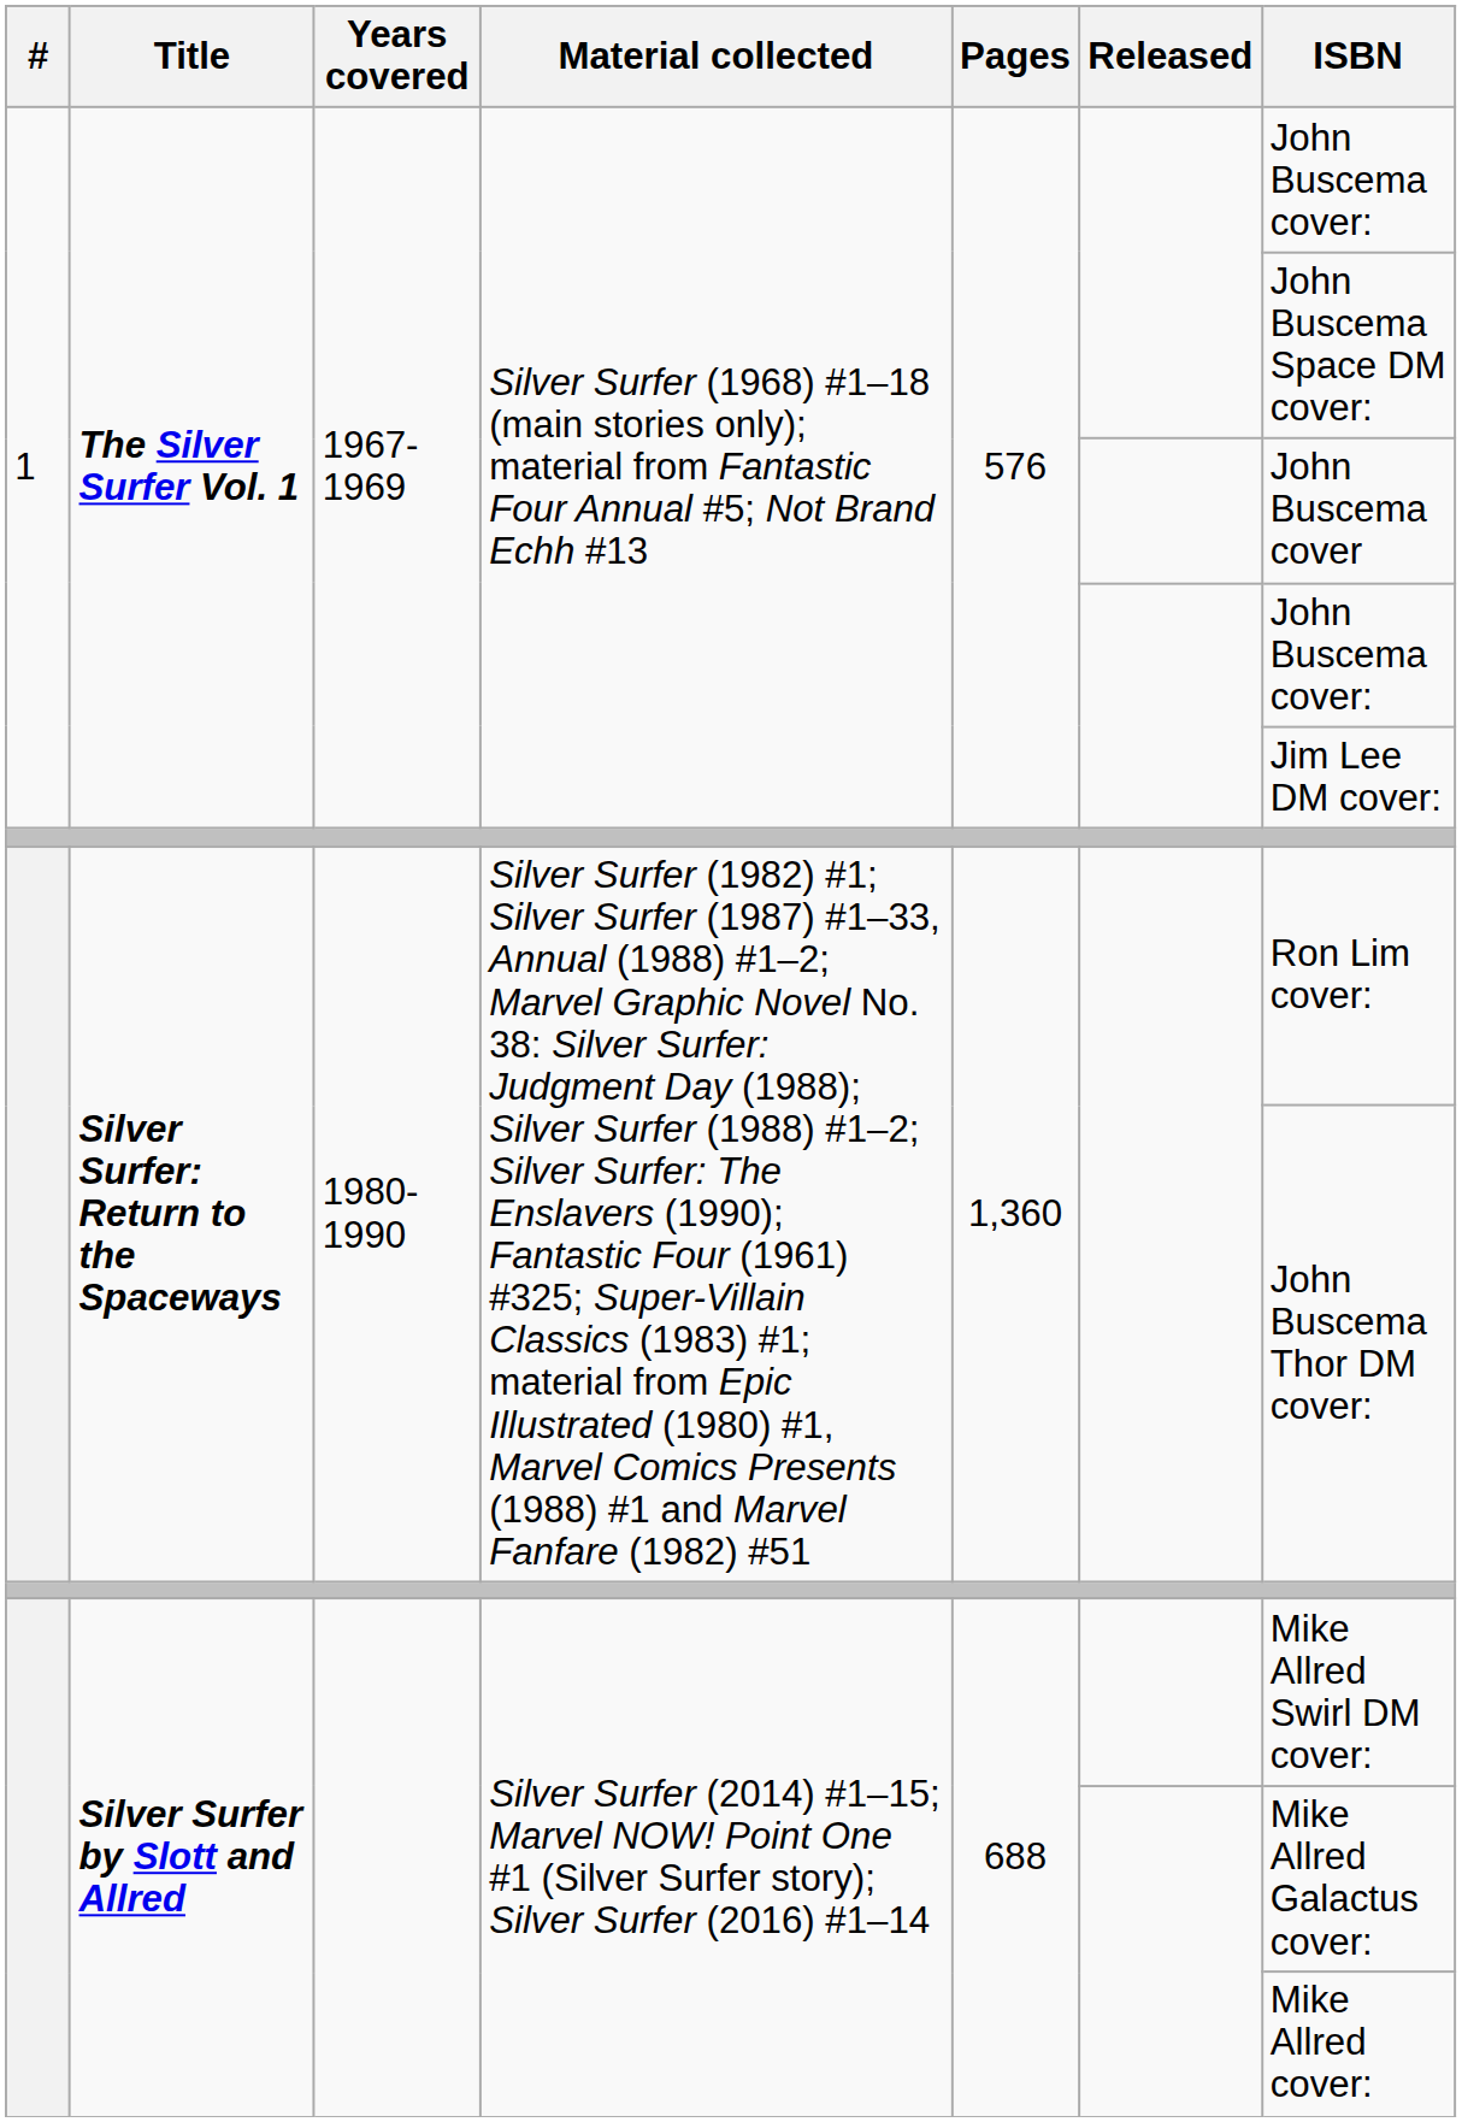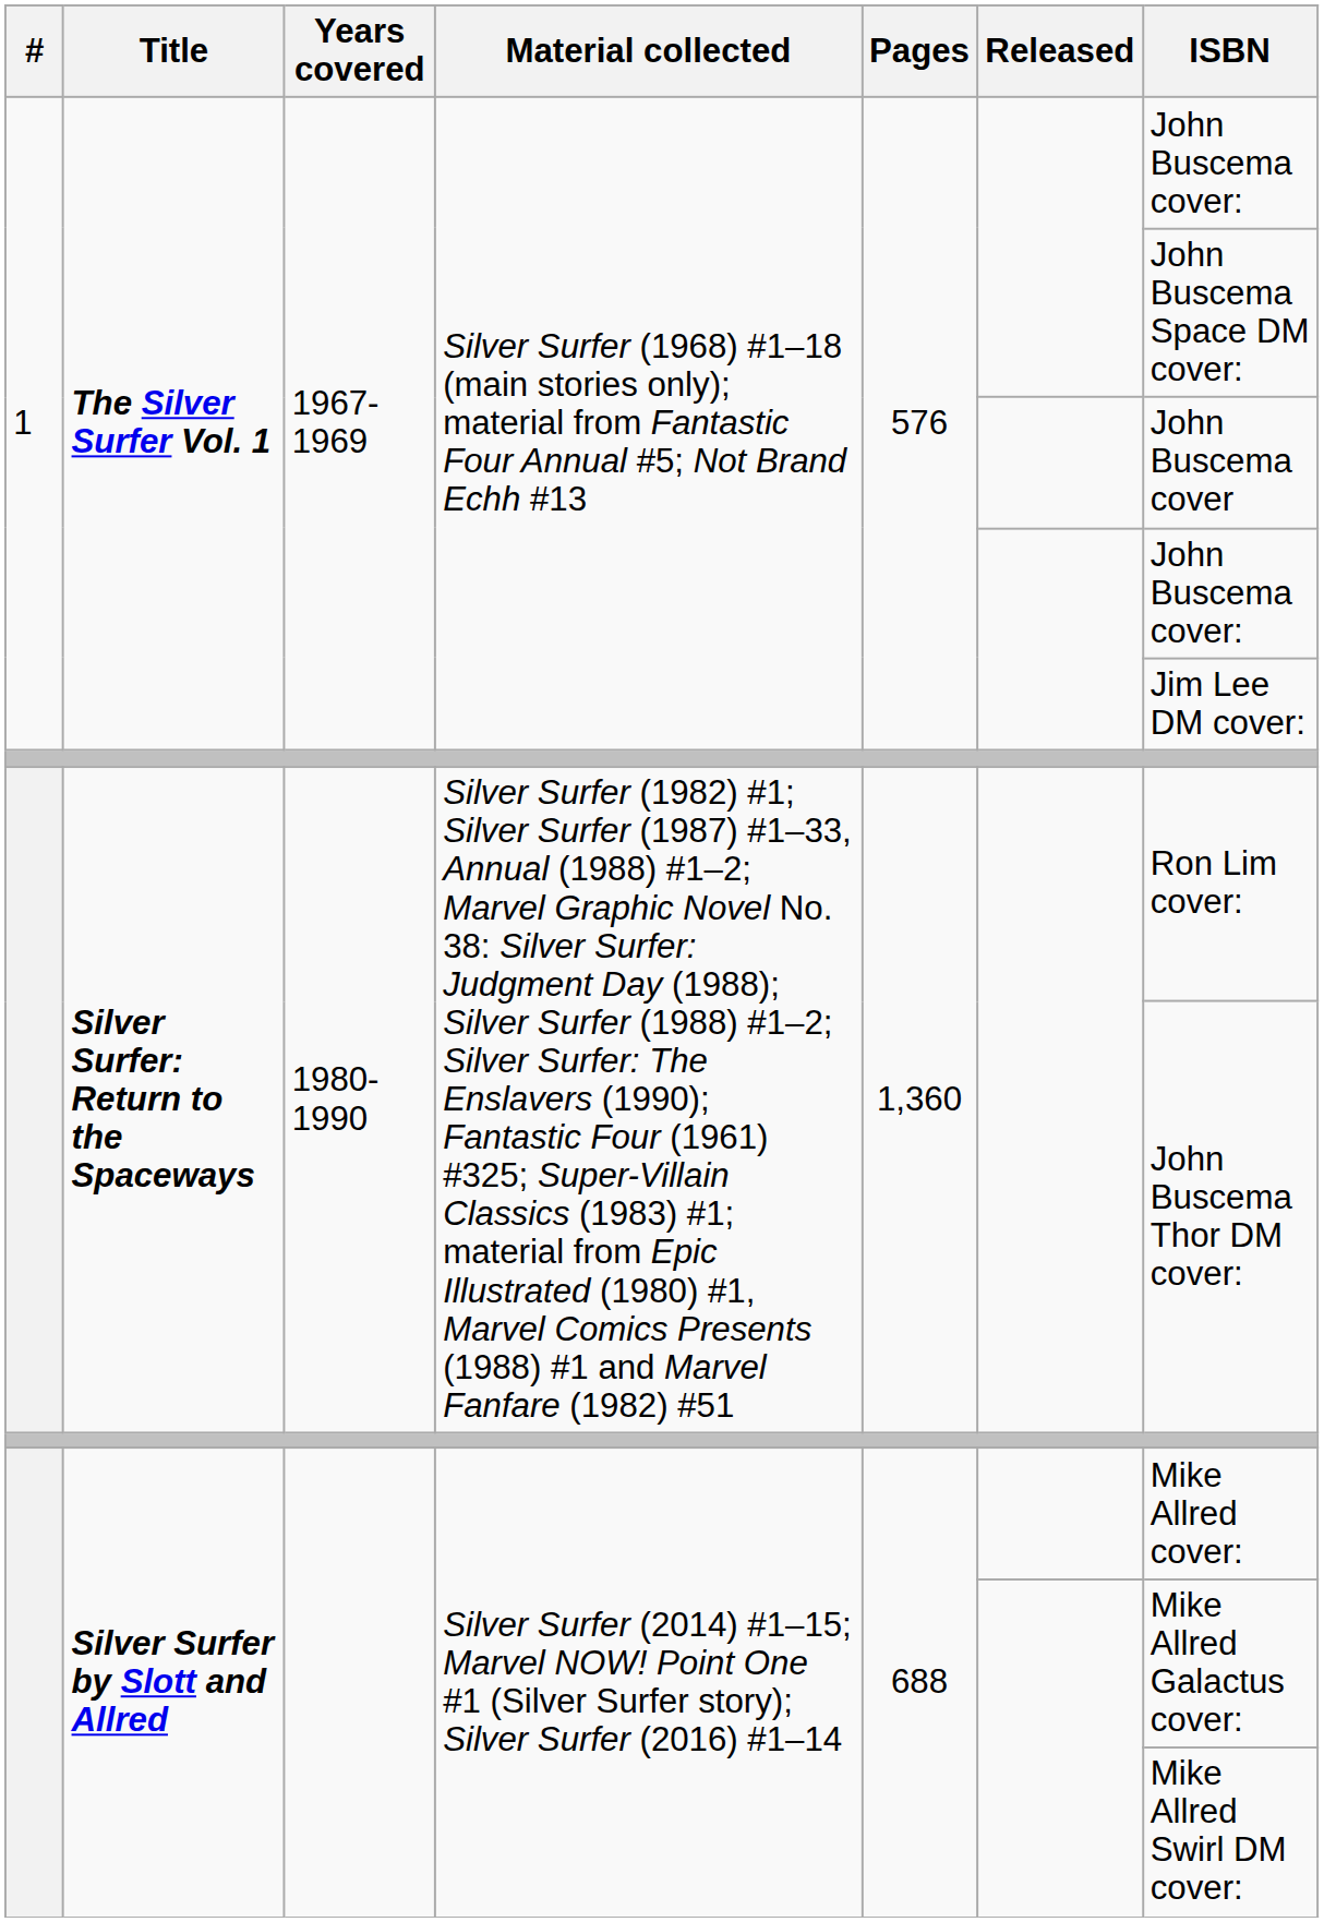row 11 | ISBN: Mike Allred Swirl DM cover: -> Mike Allred cover:
row 13 | ISBN: Mike Allred cover: -> Mike Allred Swirl DM cover:
